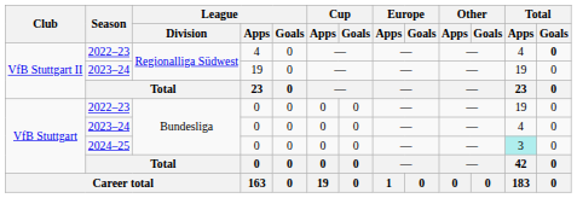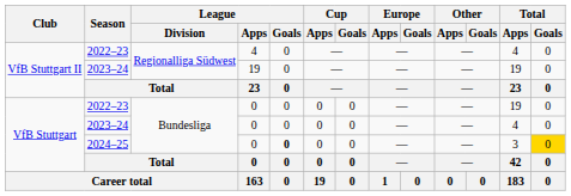2022–23 / 4 | Total / Goals: bold -> normal
2024–25 | League / Goals: normal -> bold
2024–25 | Total / Apps: paleturquoise background -> no background
2024–25 | Total / Goals: no background -> gold background
